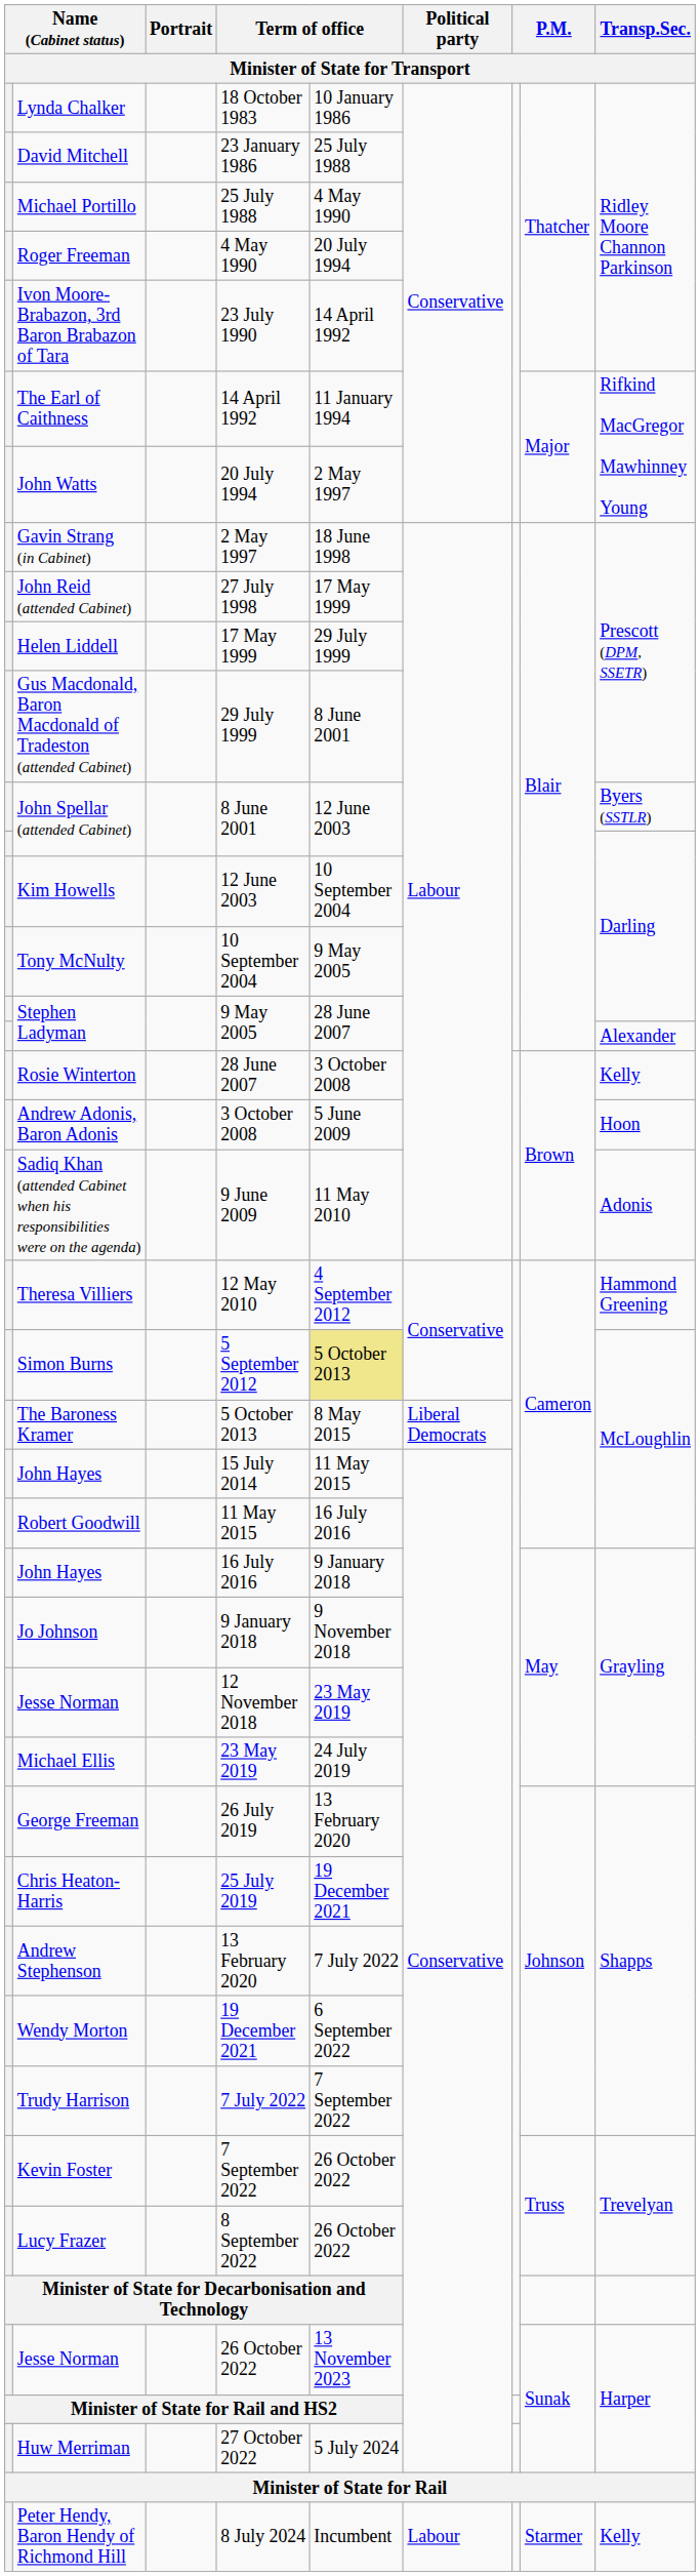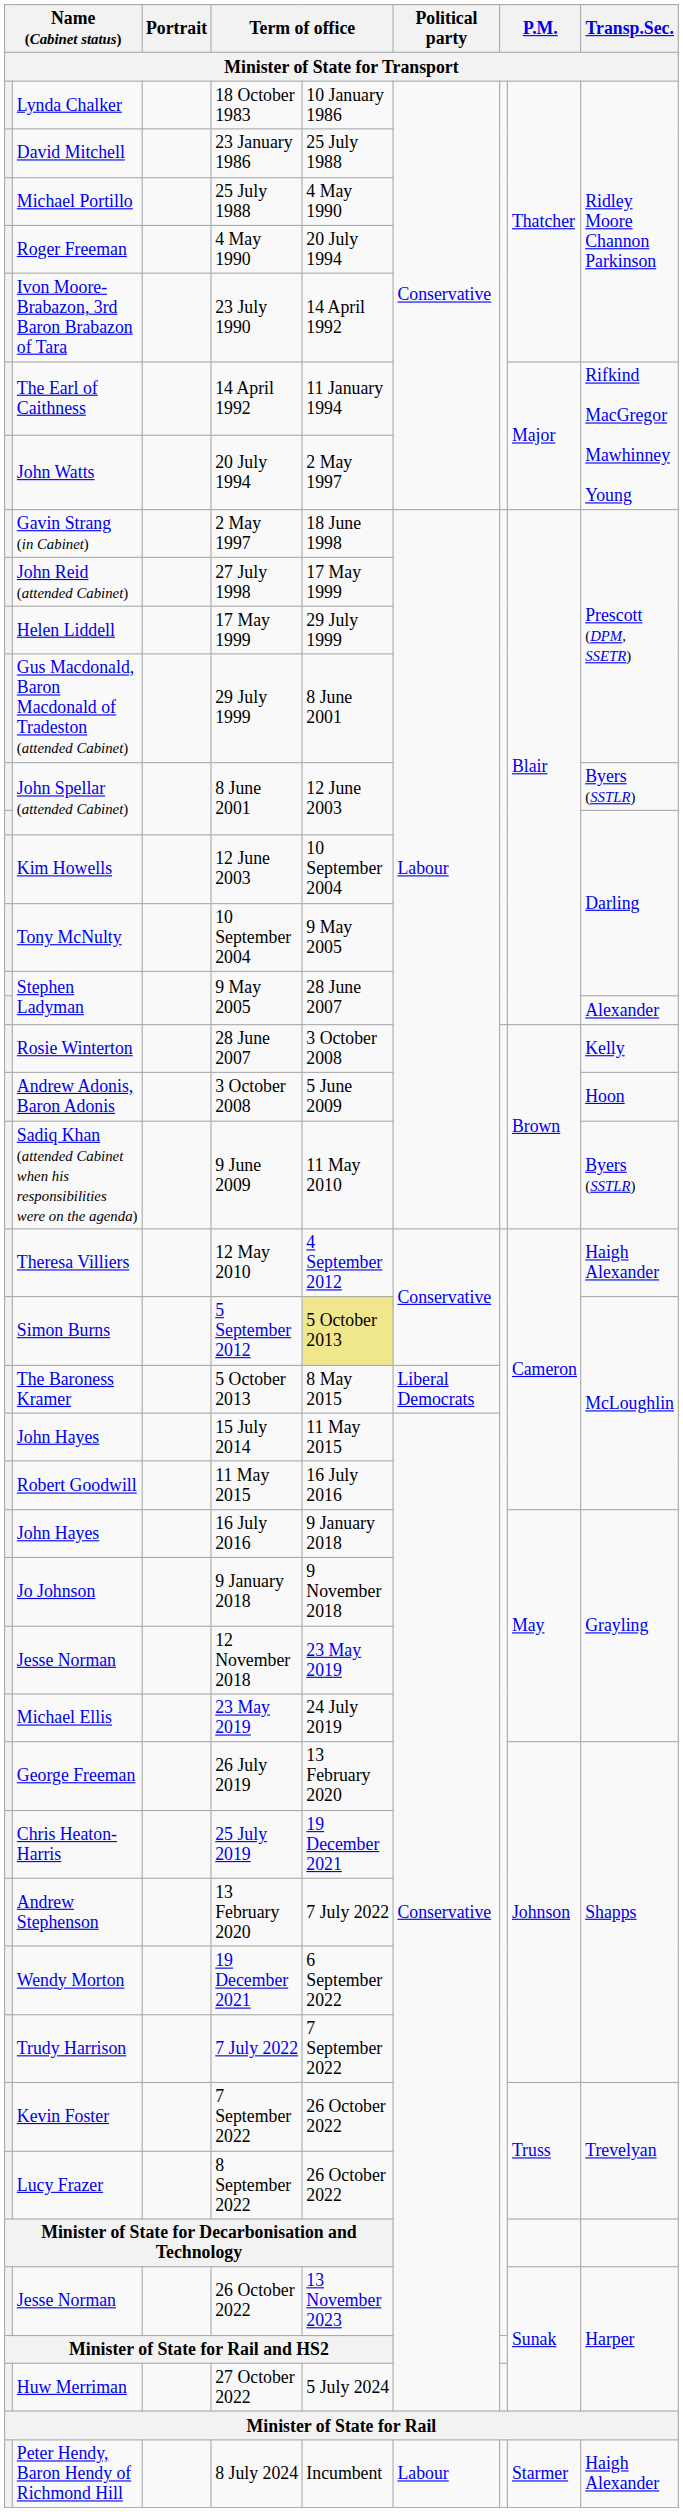9 June 2009 | Transp.Sec.: Adonis -> Byers (SSTLR)
12 May 2010 | Transp.Sec.: Hammond Greening -> Haigh Alexander
8 July 2024 | Transp.Sec.: Kelly -> Haigh Alexander
